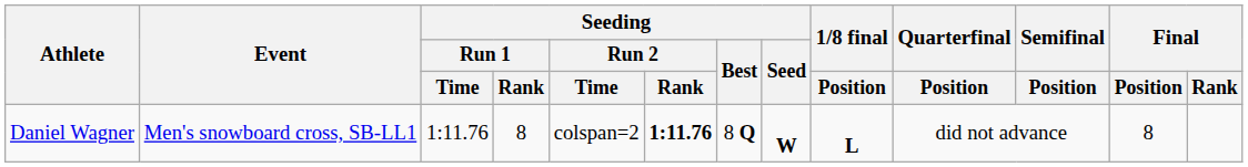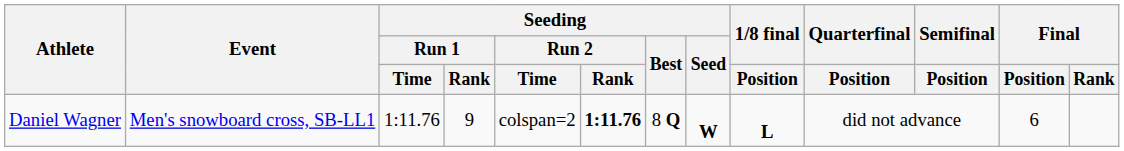Daniel Wagner | Seeding / Run 1 / Rank: 8 -> 9
Daniel Wagner | Final / Position: 8 -> 6
